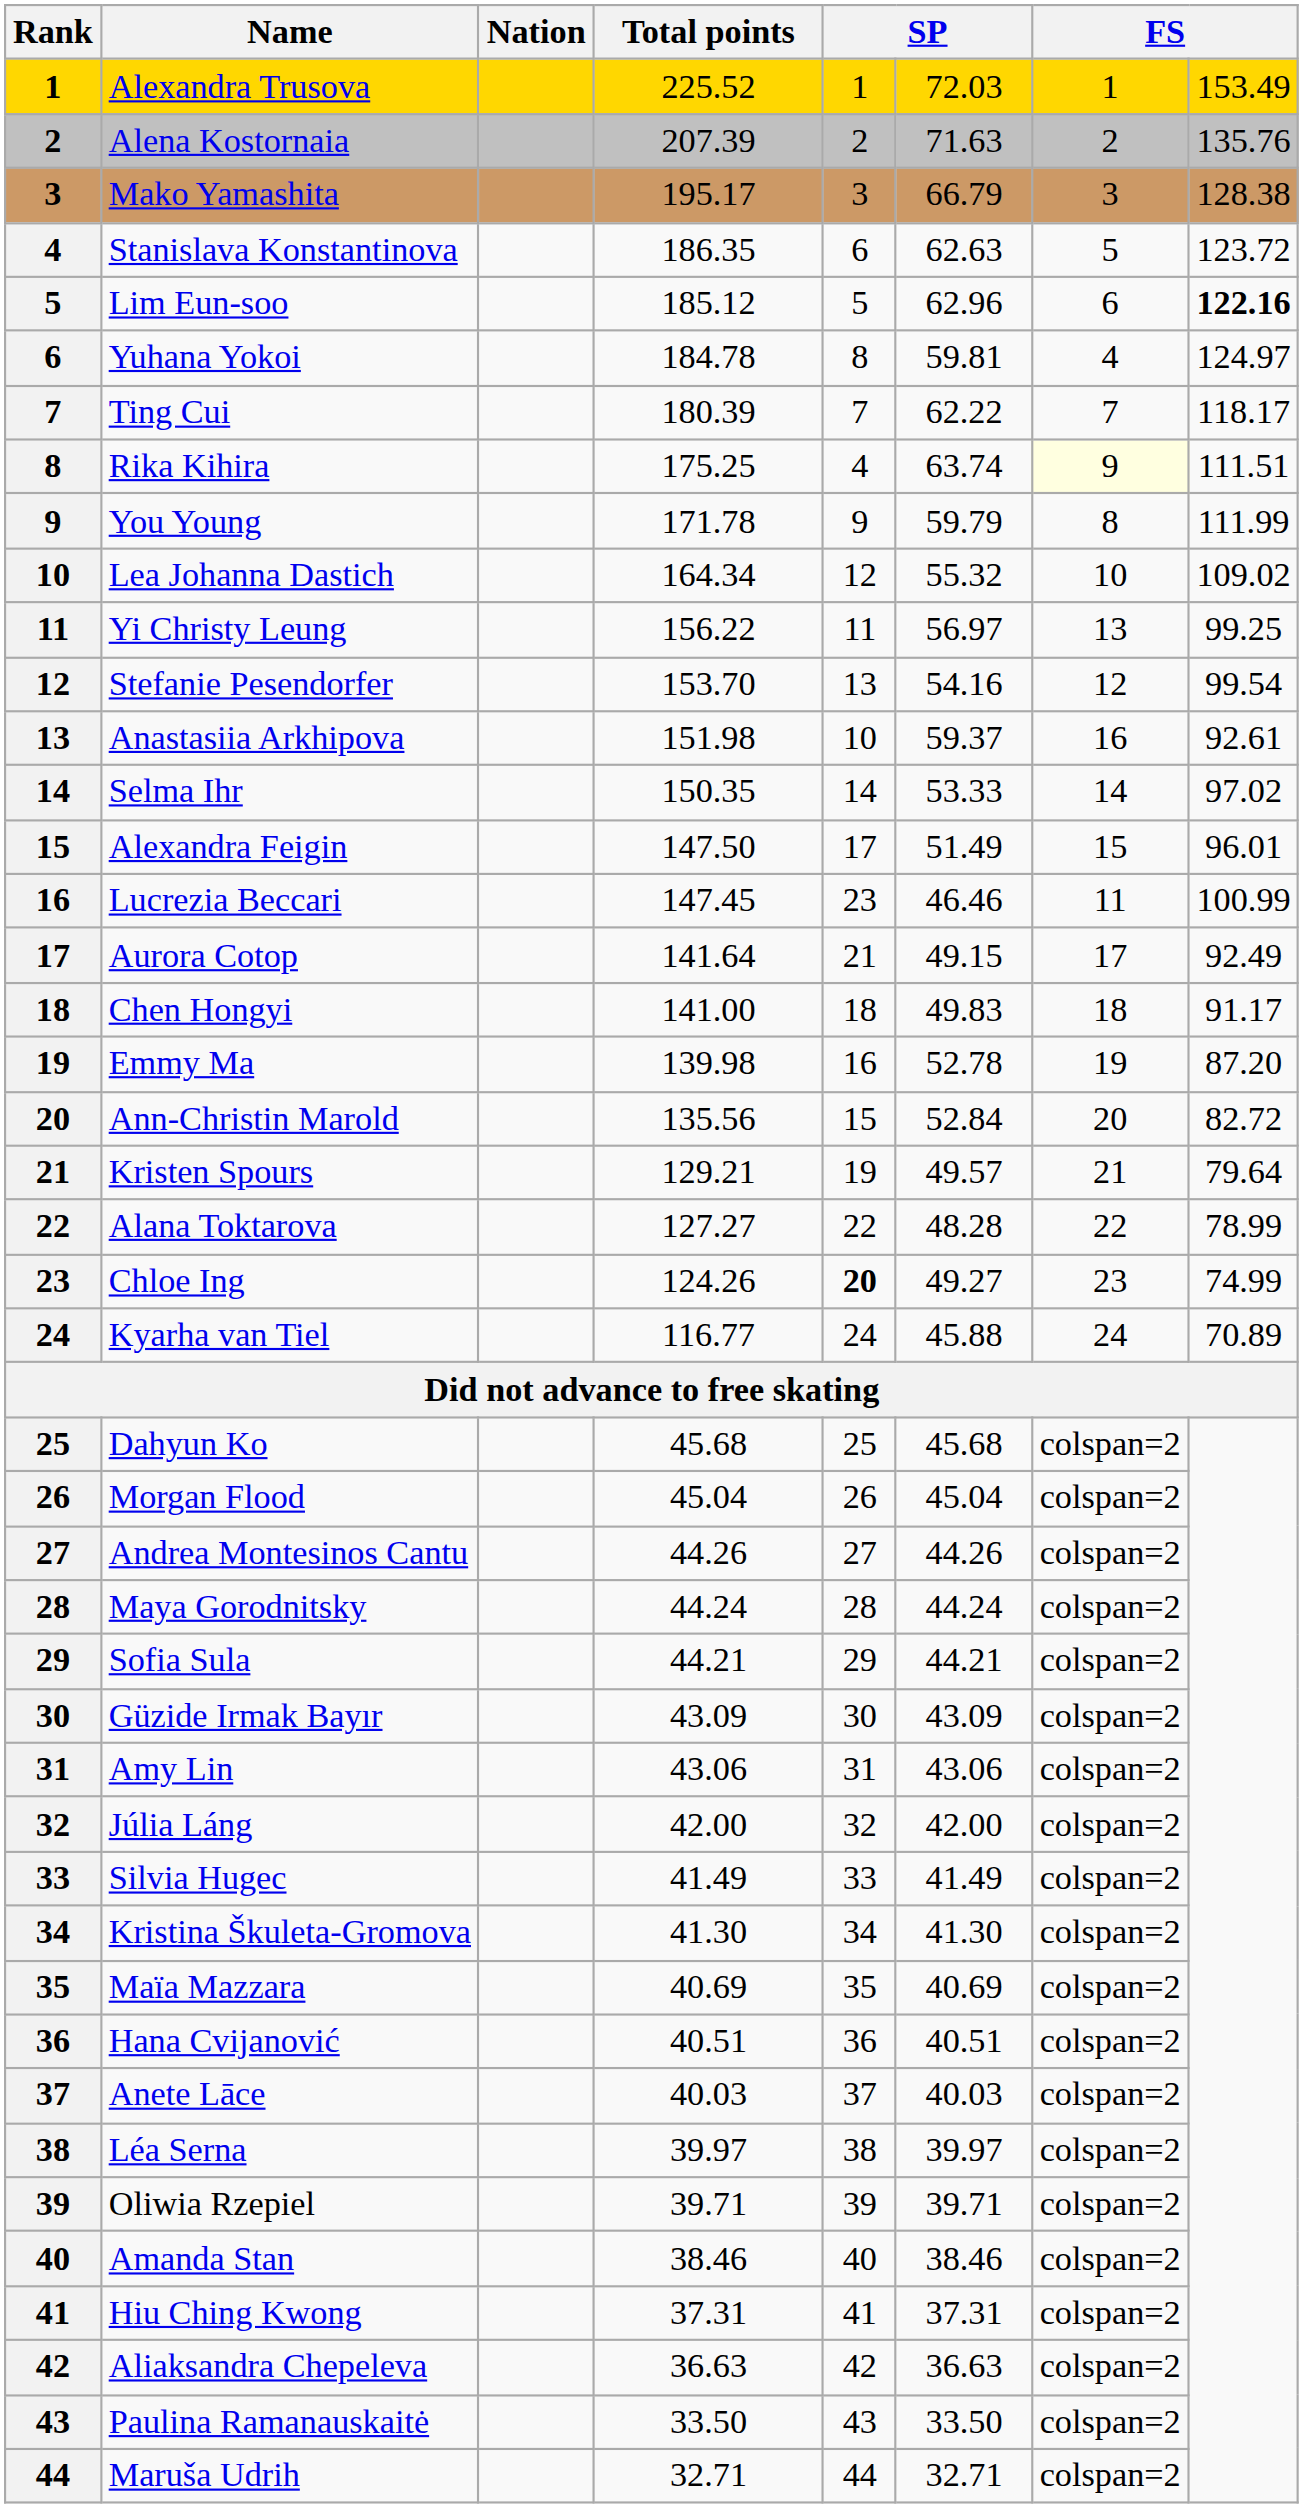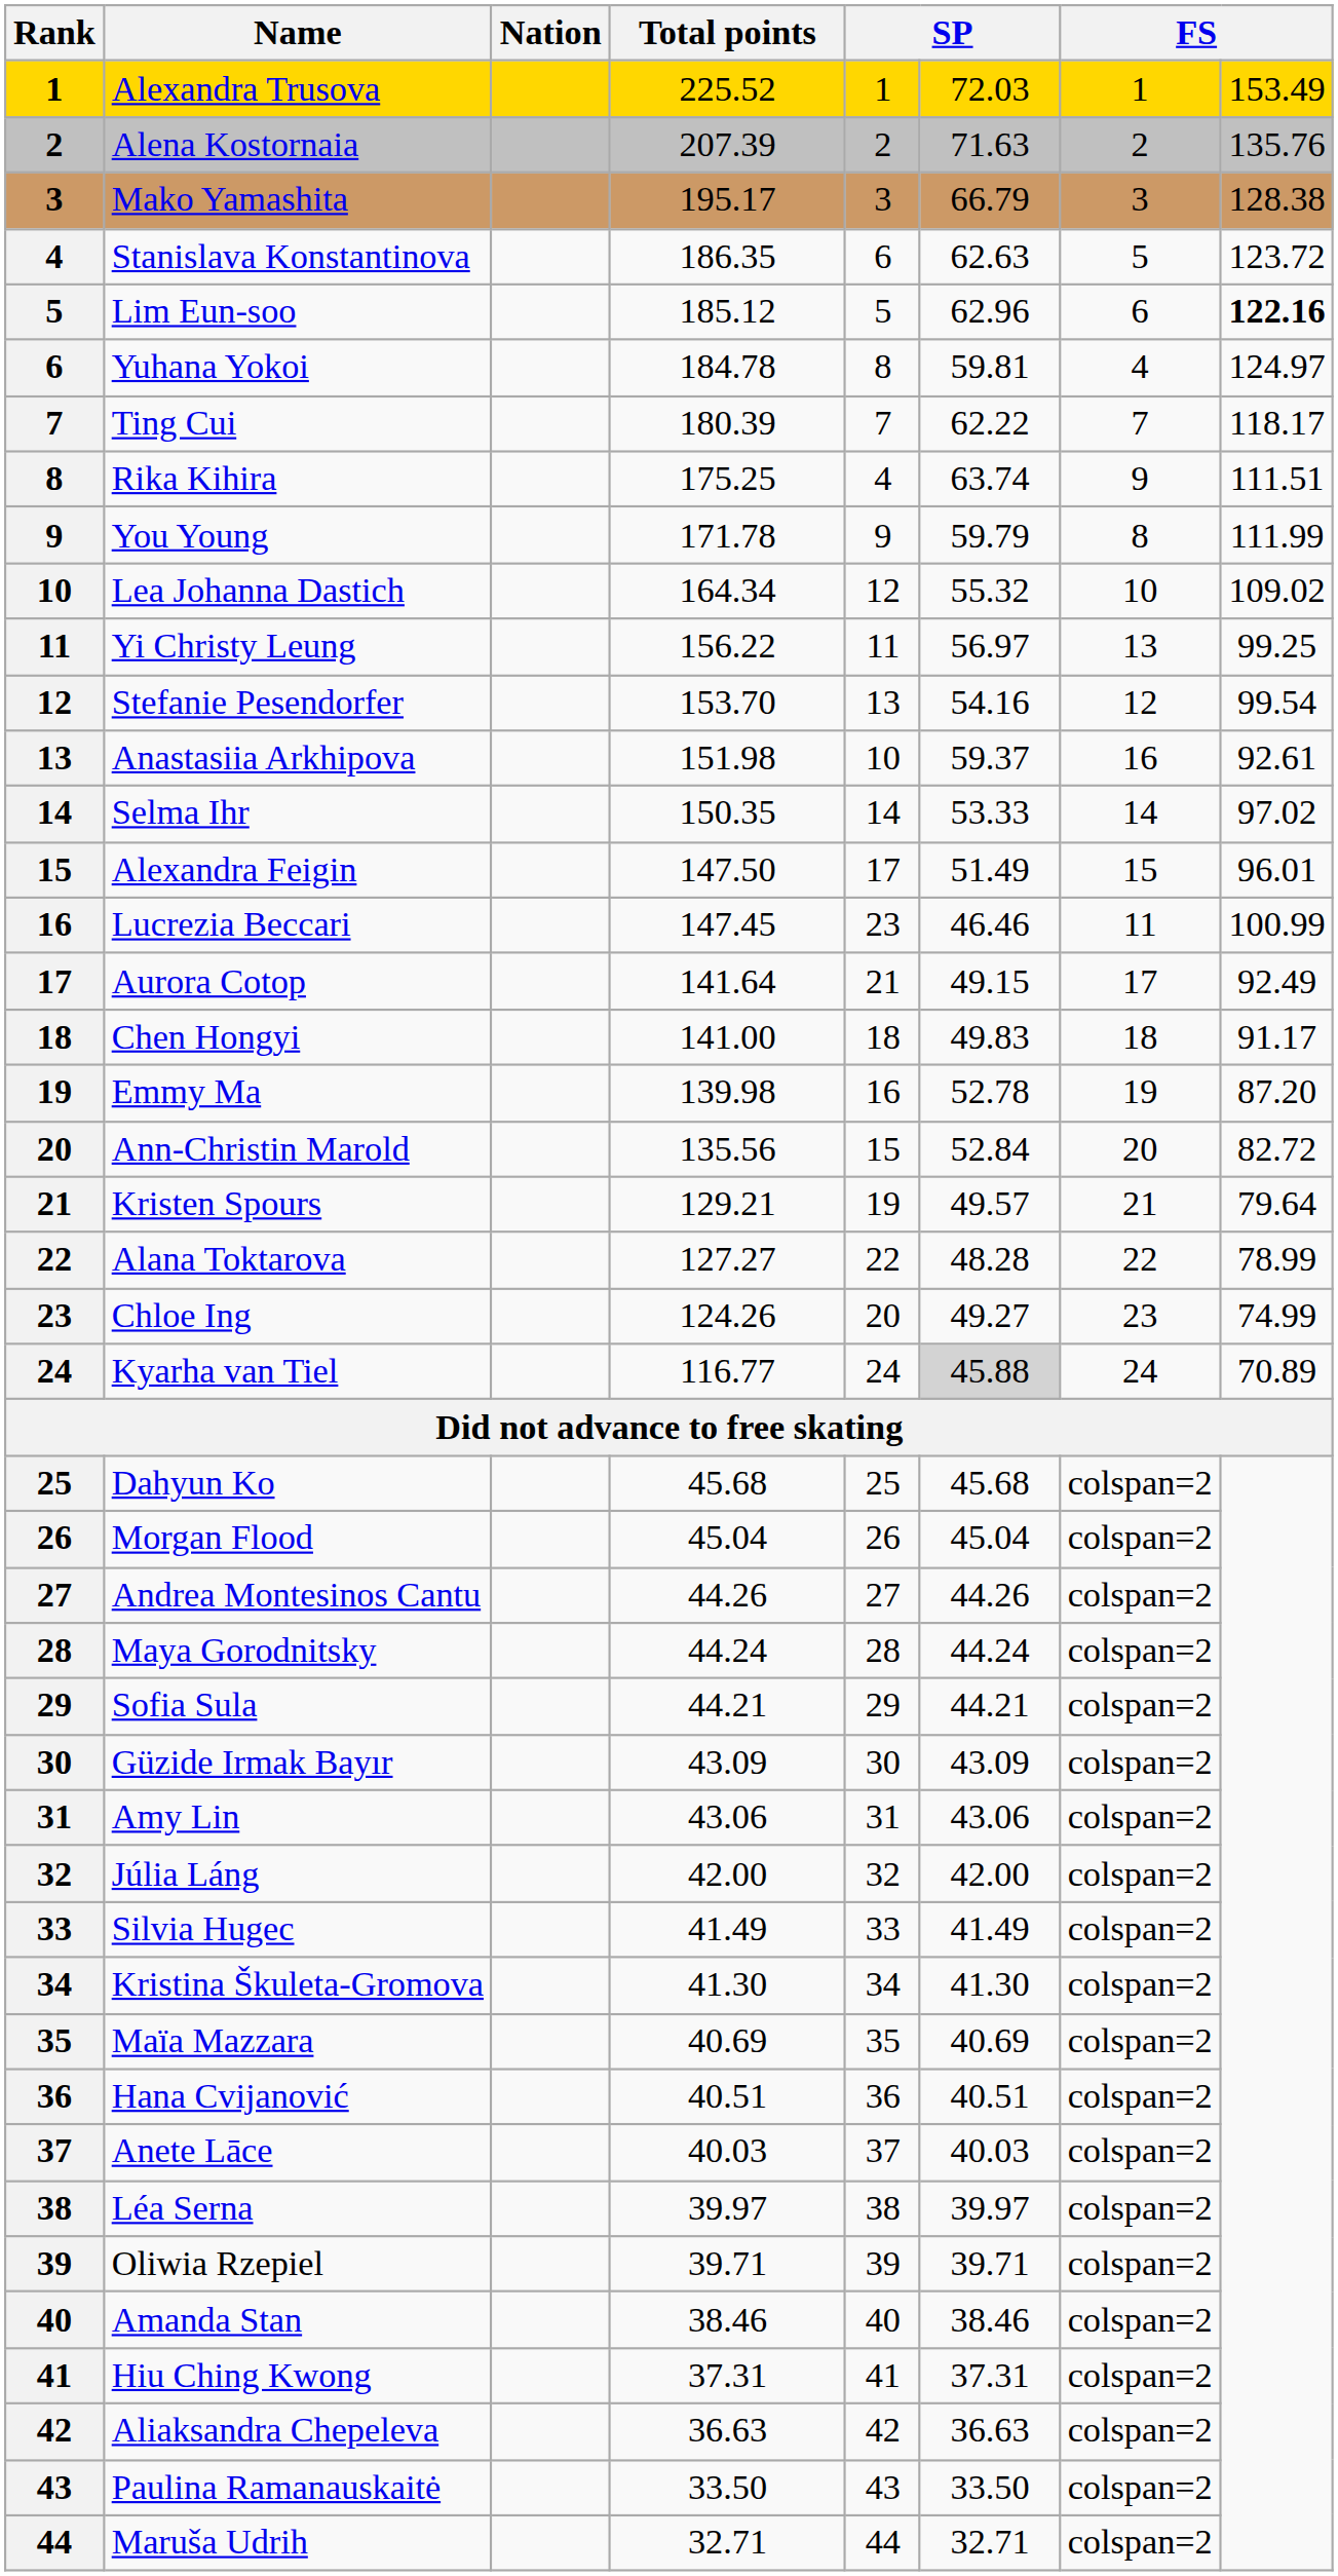Rika Kihira | column 7: lightyellow background -> no background
Chloe Ing | column 5: bold -> normal
Kyarha van Tiel | column 6: no background -> lightgrey background
